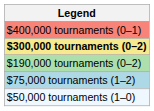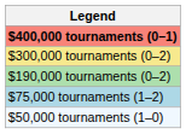row 2 | column 1: normal -> bold
row 3 | column 1: bold -> normal
